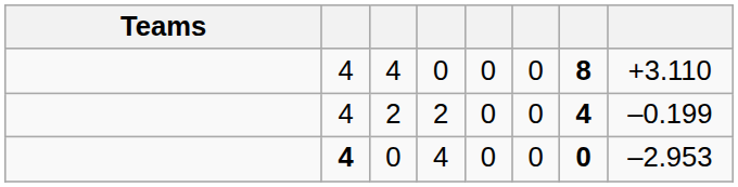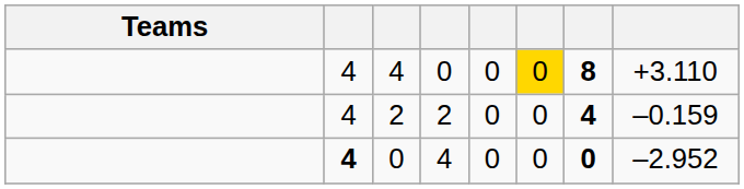row 2 | column 6: no background -> gold background
row 3 | column 8: –0.199 -> –0.159
row 4 | column 8: –2.953 -> –2.952
